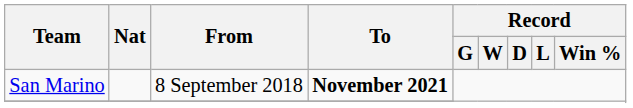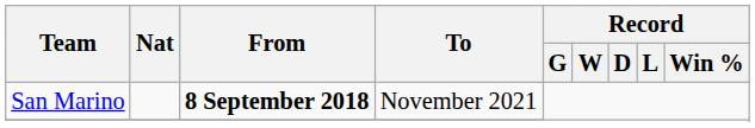San Marino | From: normal -> bold
San Marino | To: bold -> normal
